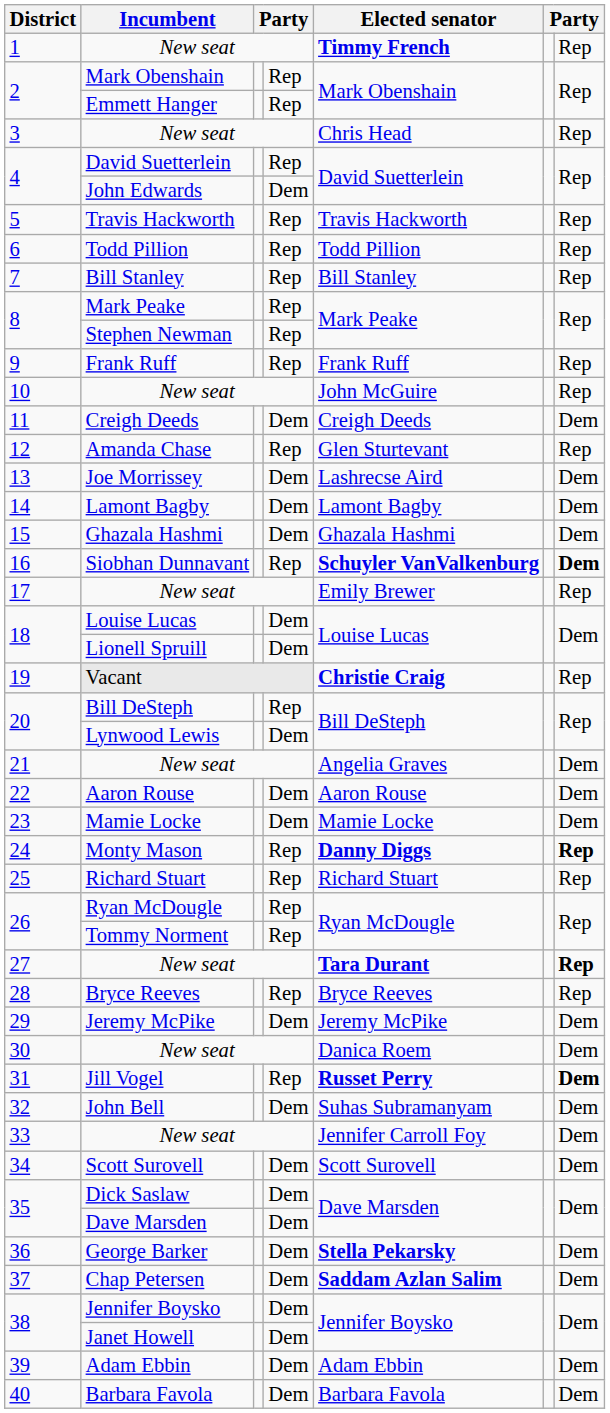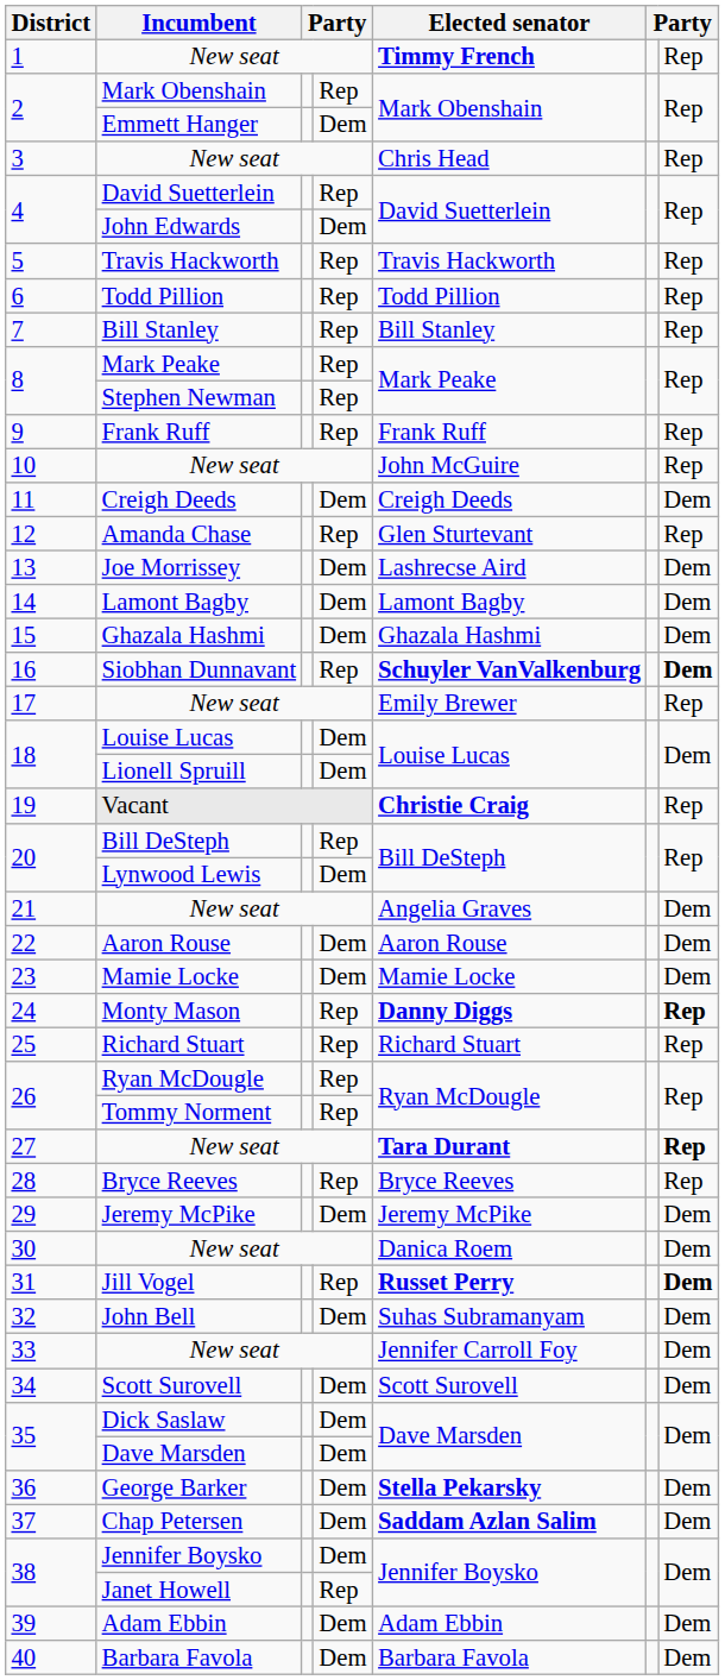Emmett Hanger | column 4: Rep -> Dem
Janet Howell | column 4: Dem -> Rep
